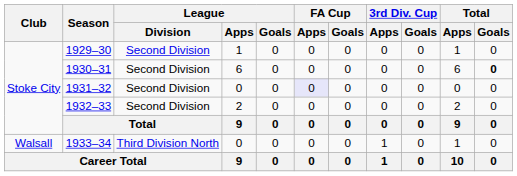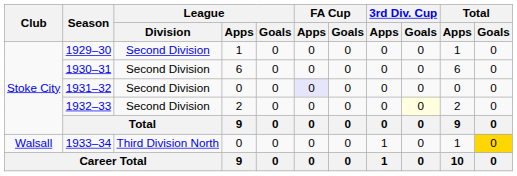1930–31 | Total / Goals: bold -> normal
1932–33 | 3rd Div. Cup / Goals: no background -> lightyellow background
1933–34 | Total / Goals: no background -> gold background
